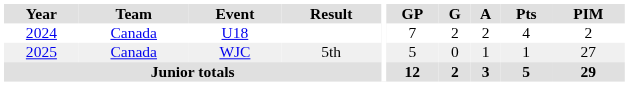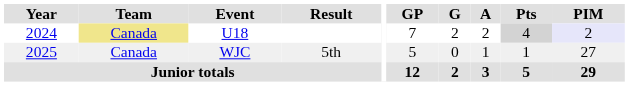U18 | Team: no background -> khaki background
U18 | Pts: no background -> lightgrey background
U18 | PIM: no background -> lavender background
